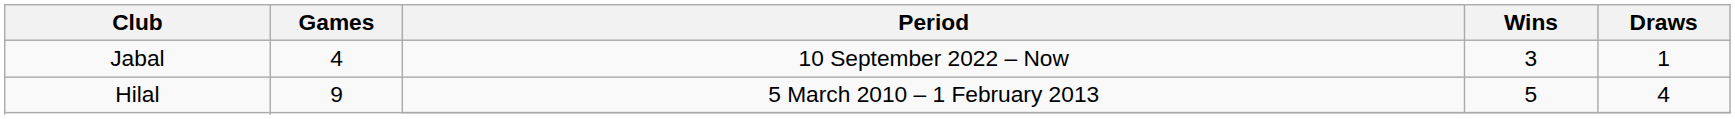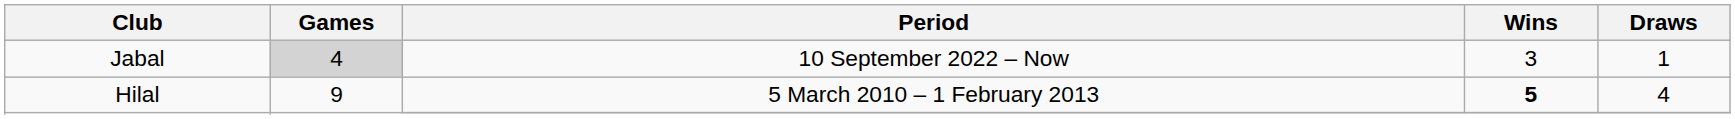Jabal | Games: no background -> lightgrey background
Hilal / 5 March 2010 – 1 February 2013 | Wins: normal -> bold
